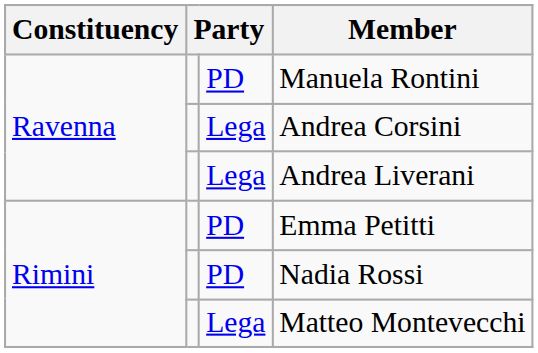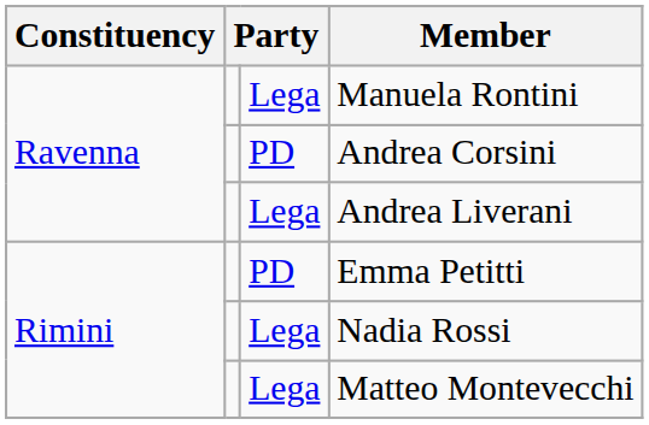Manuela Rontini | column 3: PD -> Lega
Andrea Corsini | column 3: Lega -> PD
Nadia Rossi | column 3: PD -> Lega
